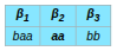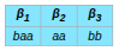baa | column 2: bold -> normal
